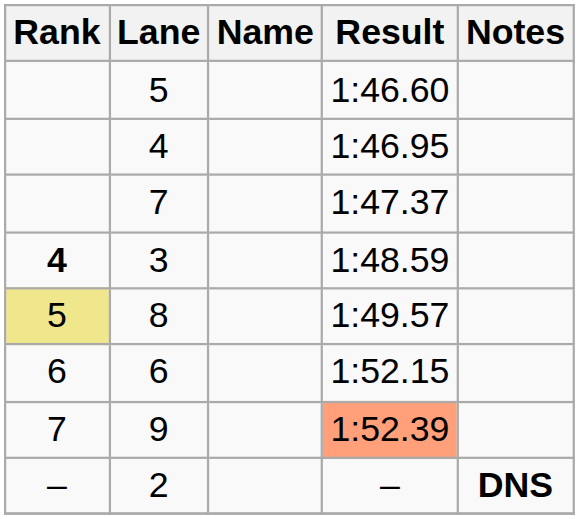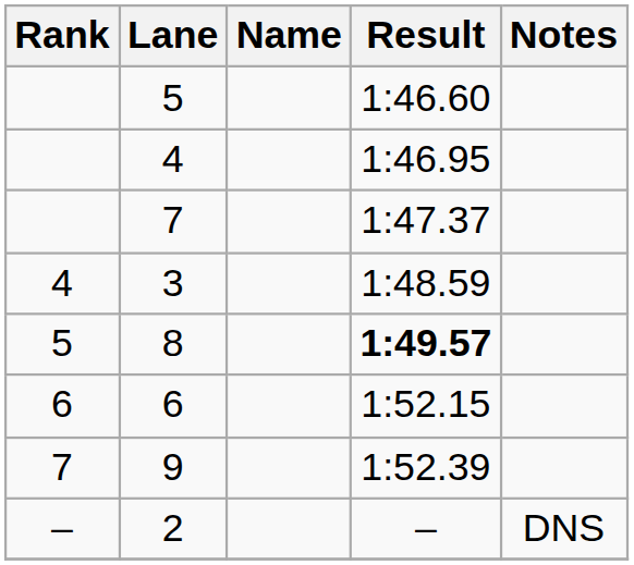3 | Rank: bold -> normal
8 | Rank: khaki background -> no background
8 | Result: normal -> bold
9 | Result: lightsalmon background -> no background
2 | Notes: bold -> normal
